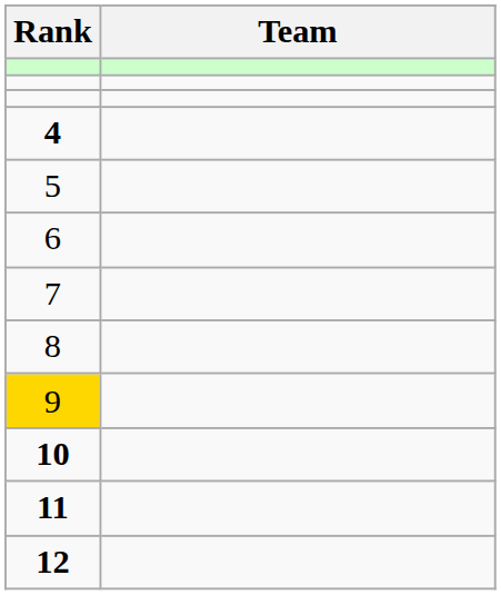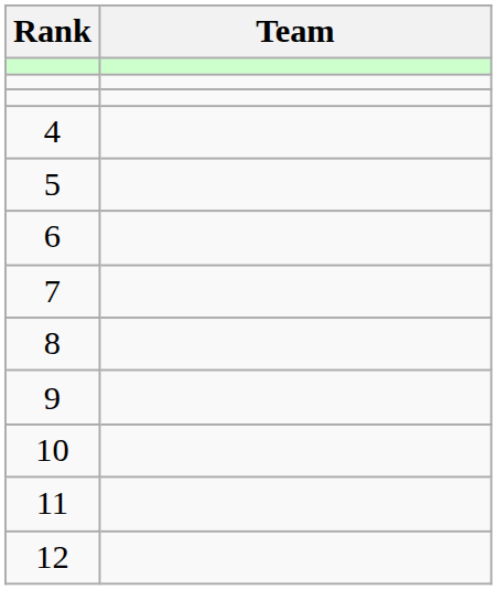row 5 | Rank: bold -> normal
row 10 | Rank: gold background -> no background
row 11 | Rank: bold -> normal
row 12 | Rank: bold -> normal
row 13 | Rank: bold -> normal
